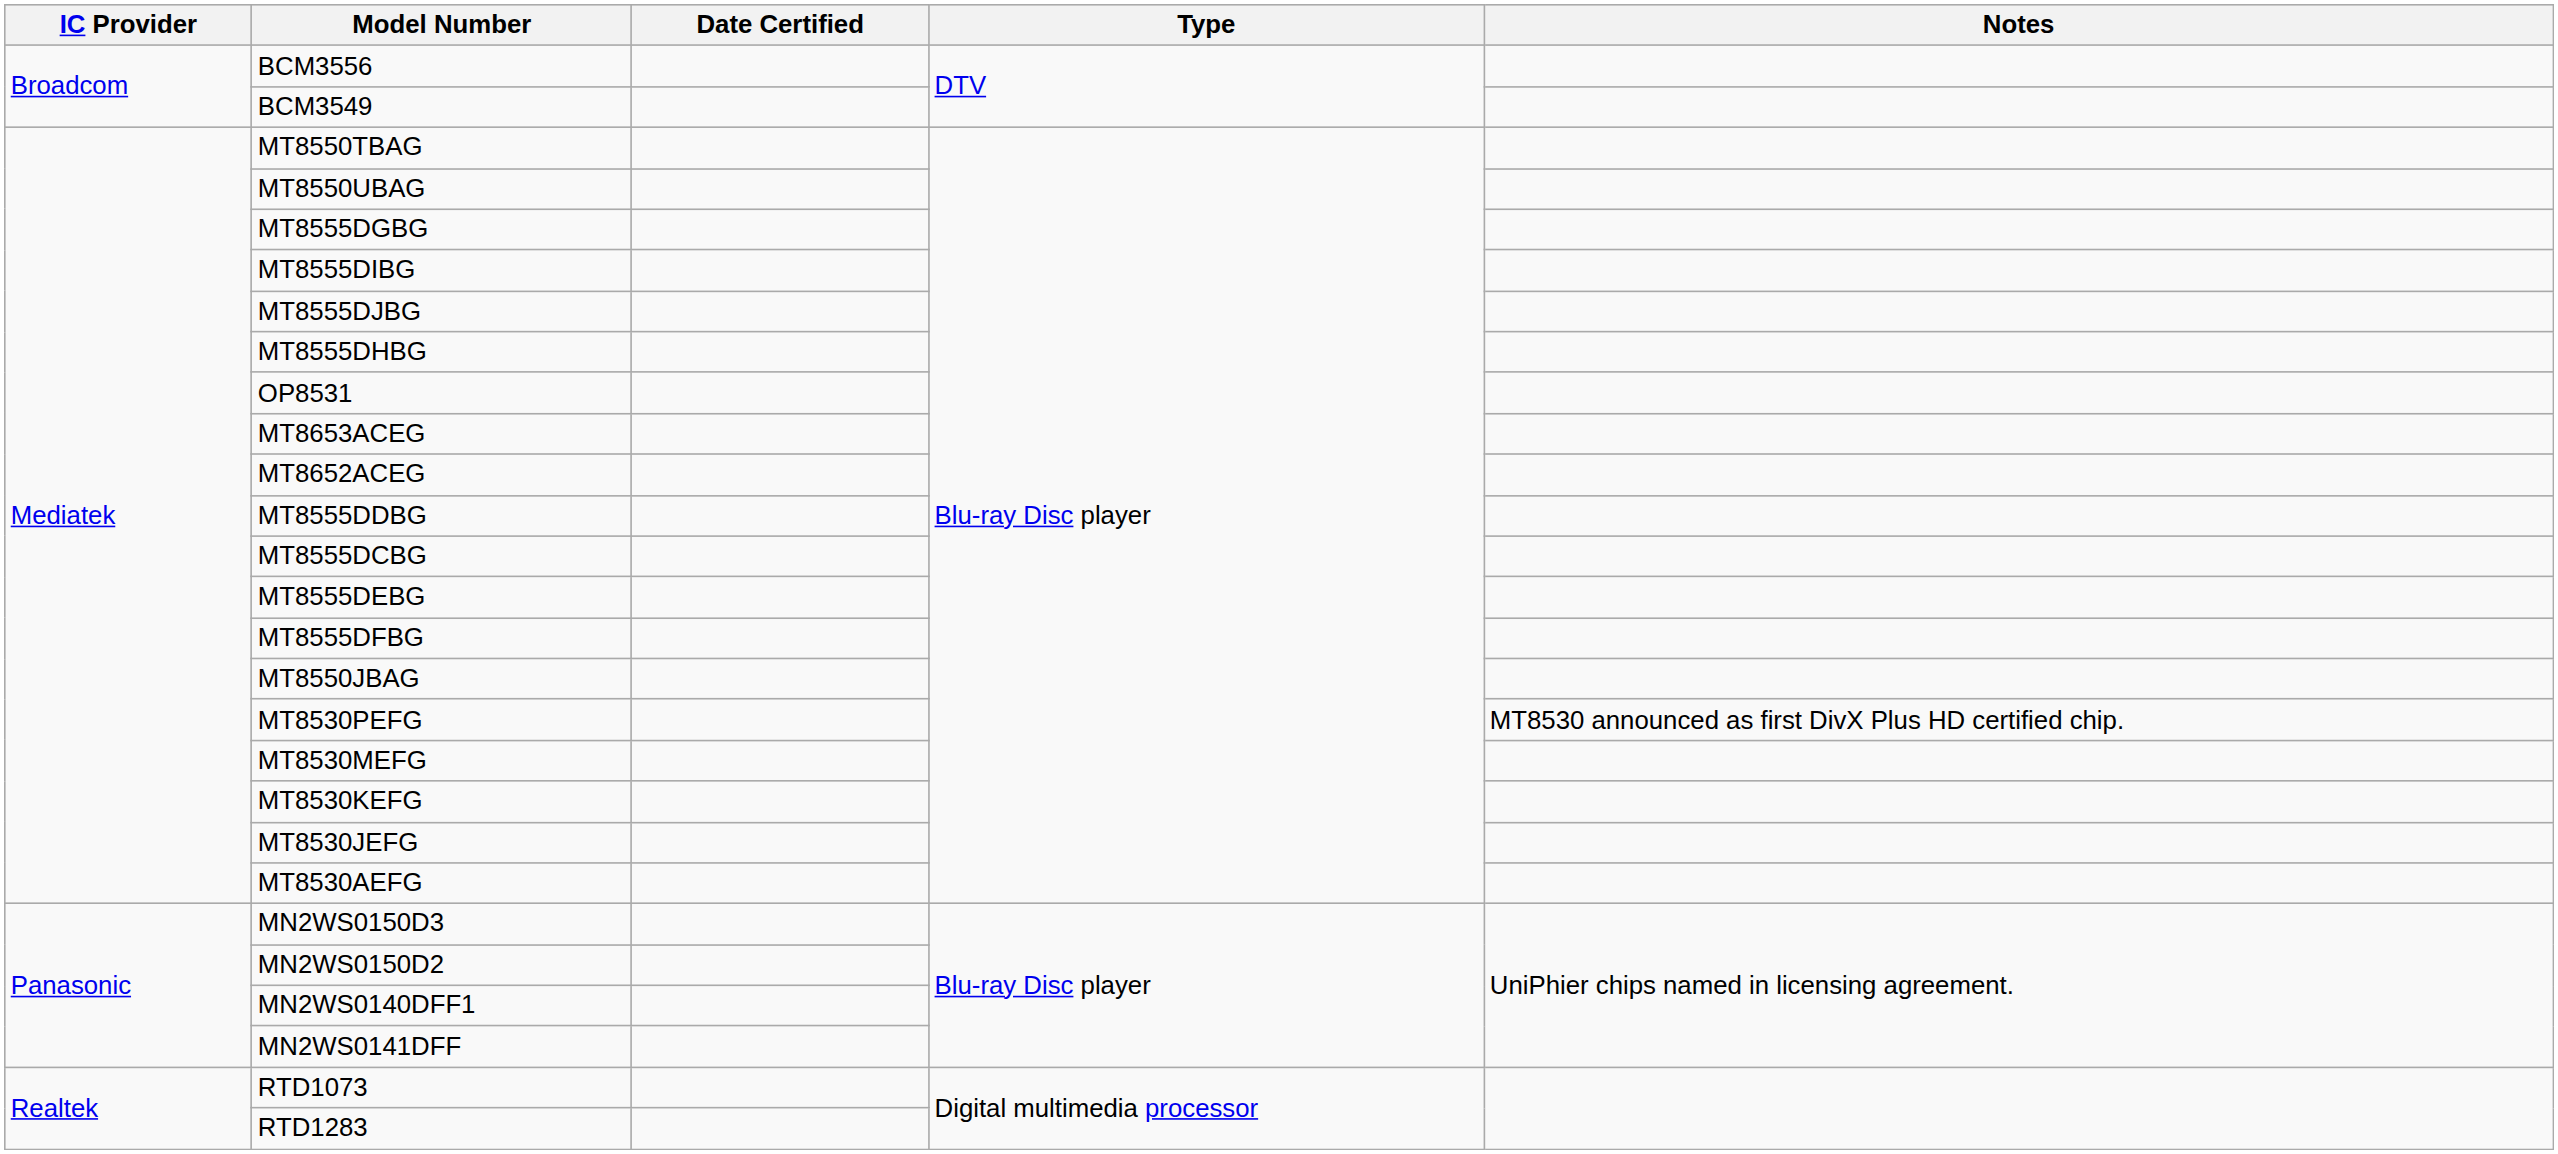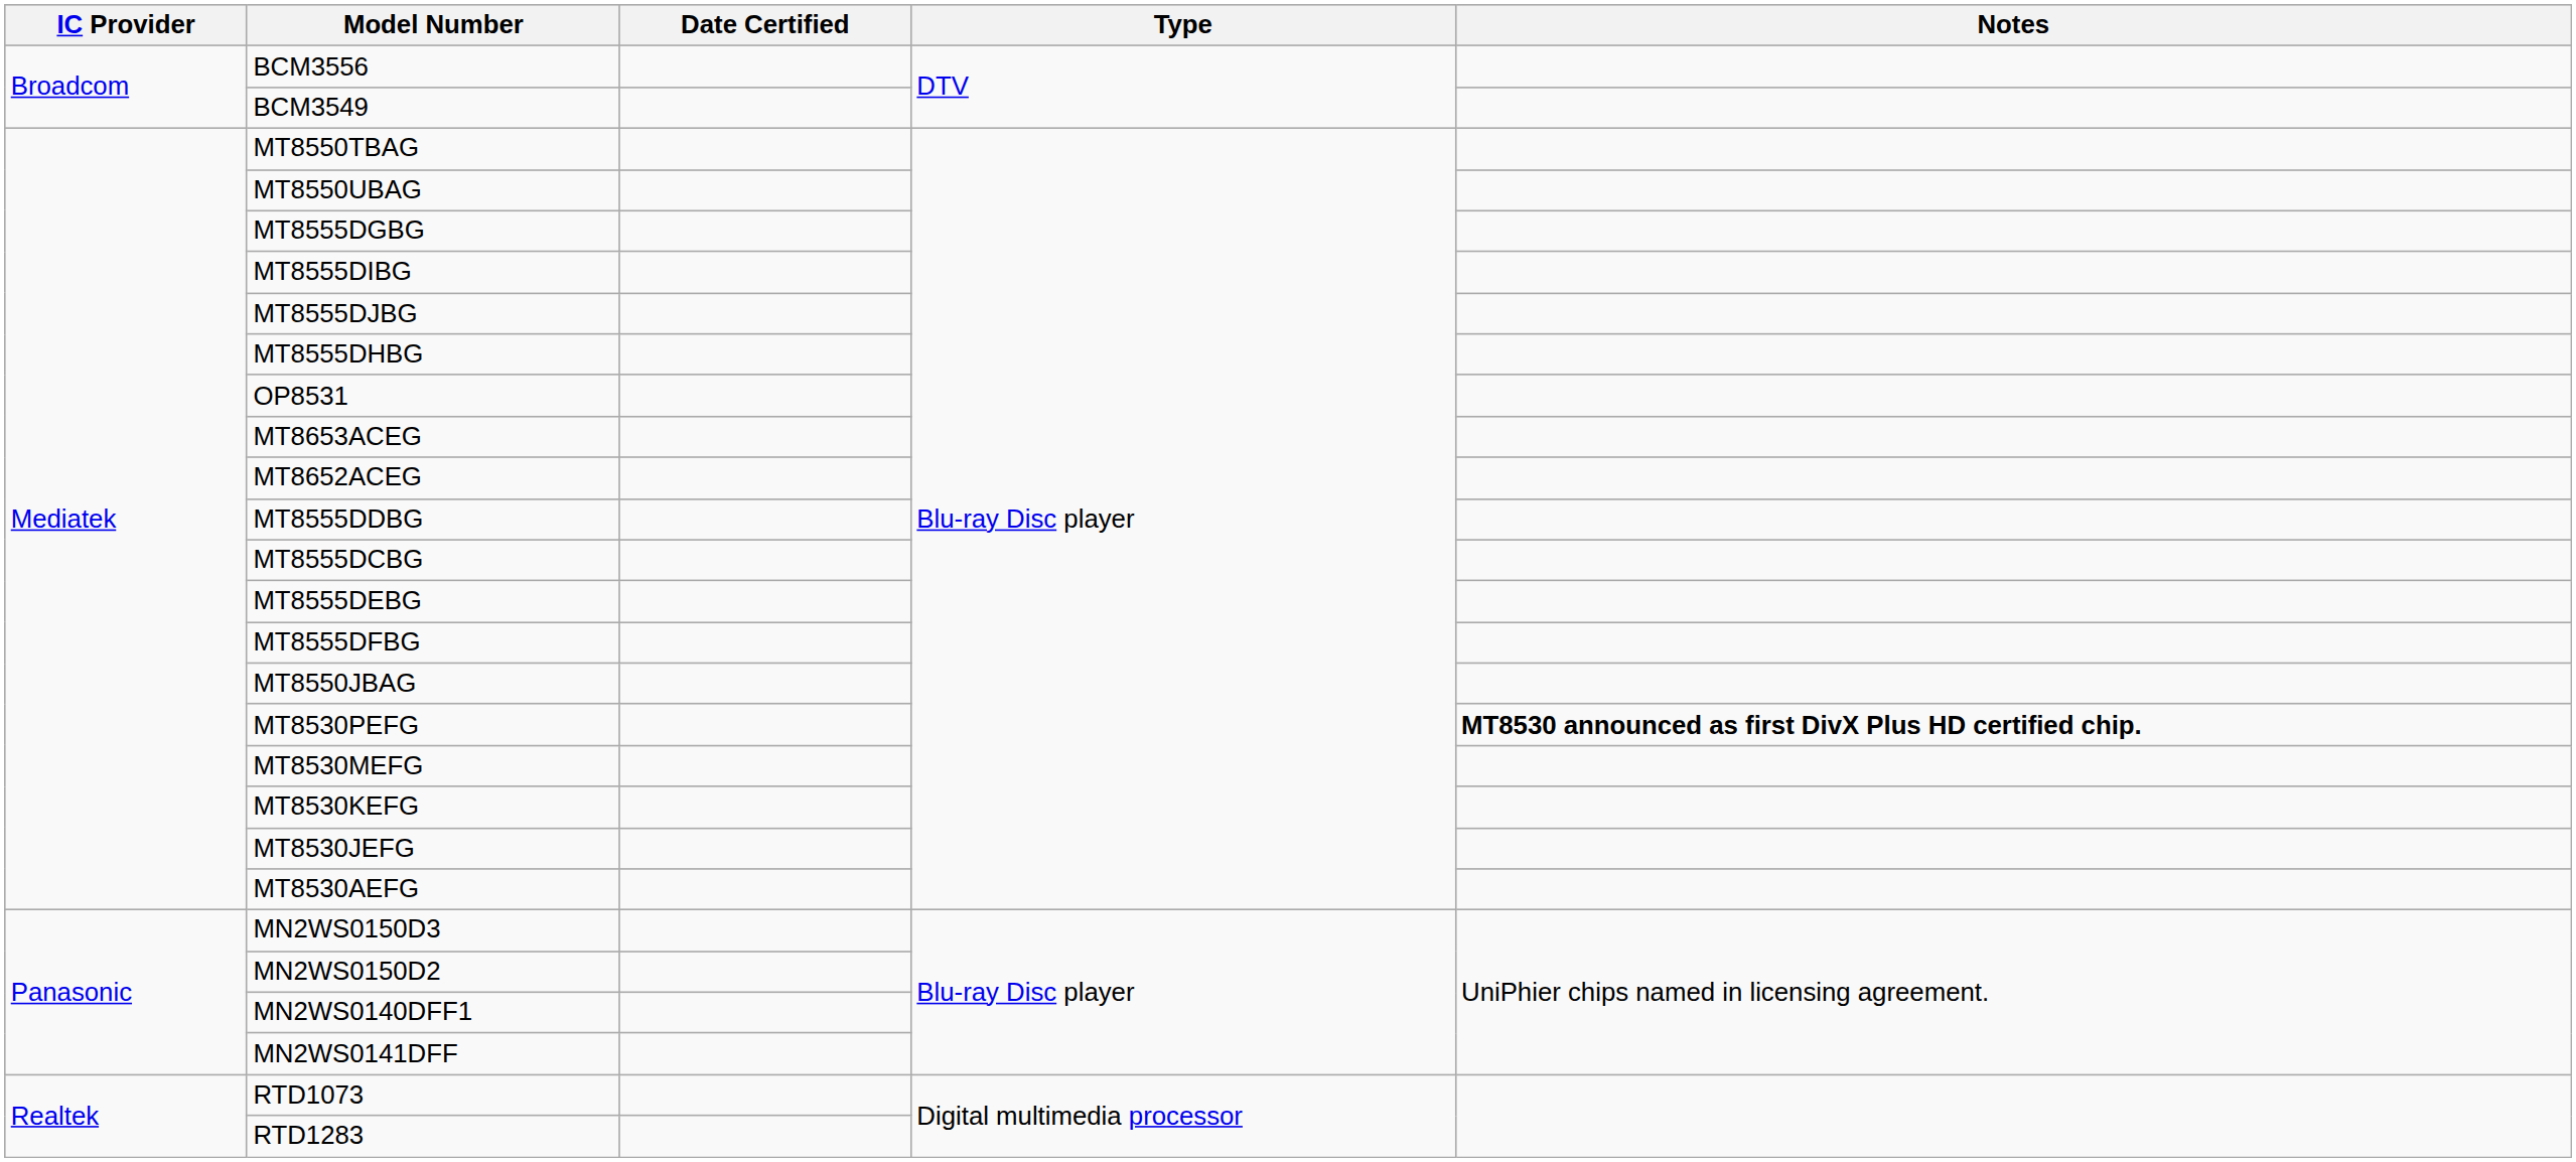MT8530PEFG | Notes: normal -> bold
